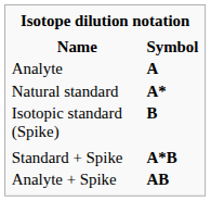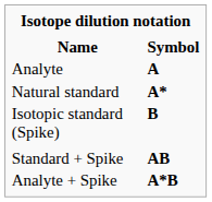row 6 | column 2: A*B -> AB
row 7 | column 2: AB -> A*B
